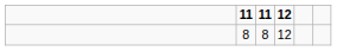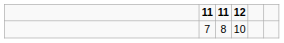row 2 | column 2: 8 -> 7
row 2 | 12: 12 -> 10
